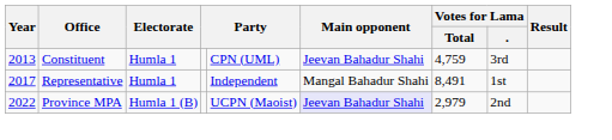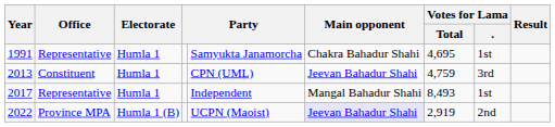+ row: 1991 | Representative | Humla 1 | Samyukta Janamorcha | Chakra Bahadur Shahi | 4,695 | 1st
2017 | Votes for Lama / Total: 8,491 -> 8,493
2022 | Votes for Lama / Total: 2,979 -> 2,919
